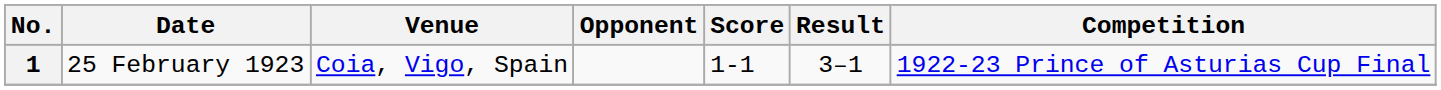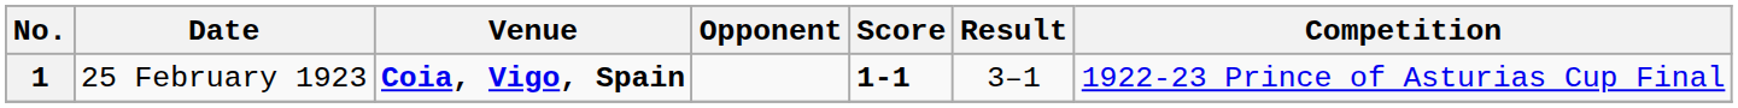1 | Venue: normal -> bold
1 | Score: normal -> bold
